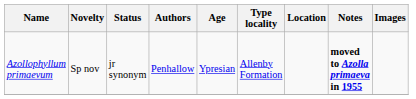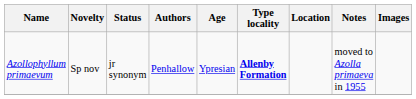Azollophyllum primaevum | Type locality: normal -> bold
Azollophyllum primaevum | Notes: bold -> normal
